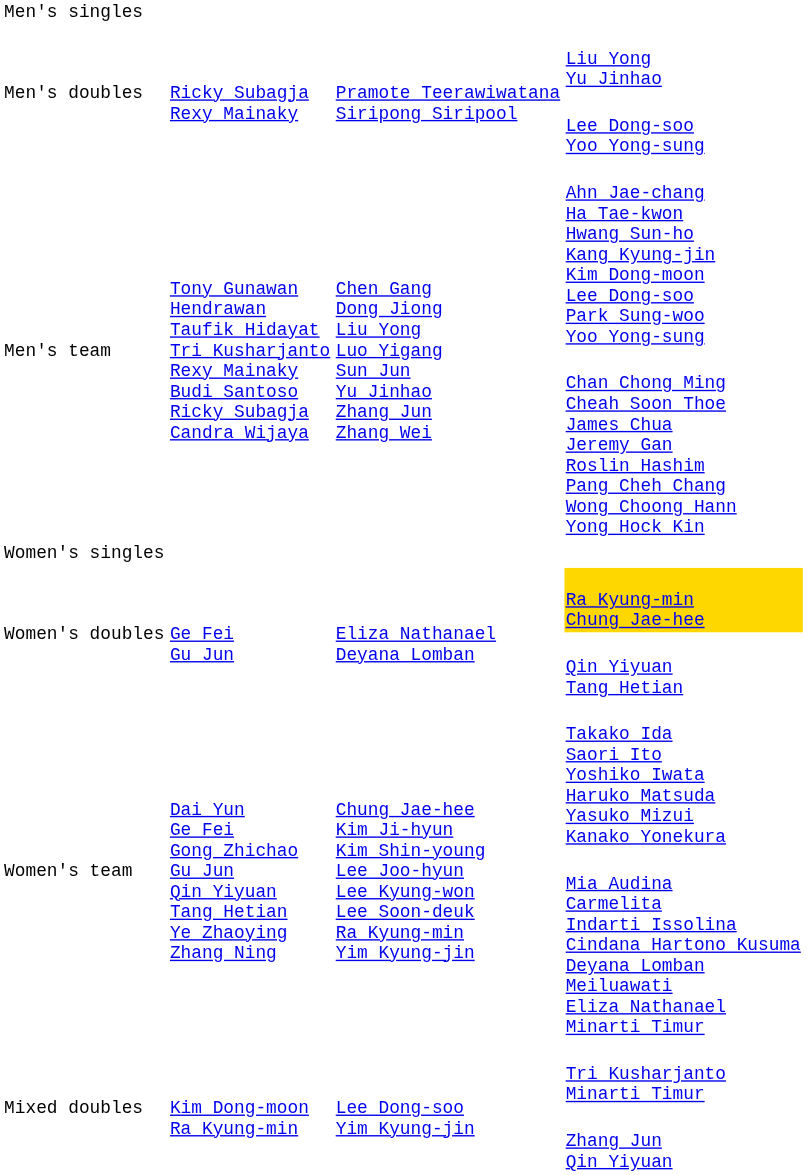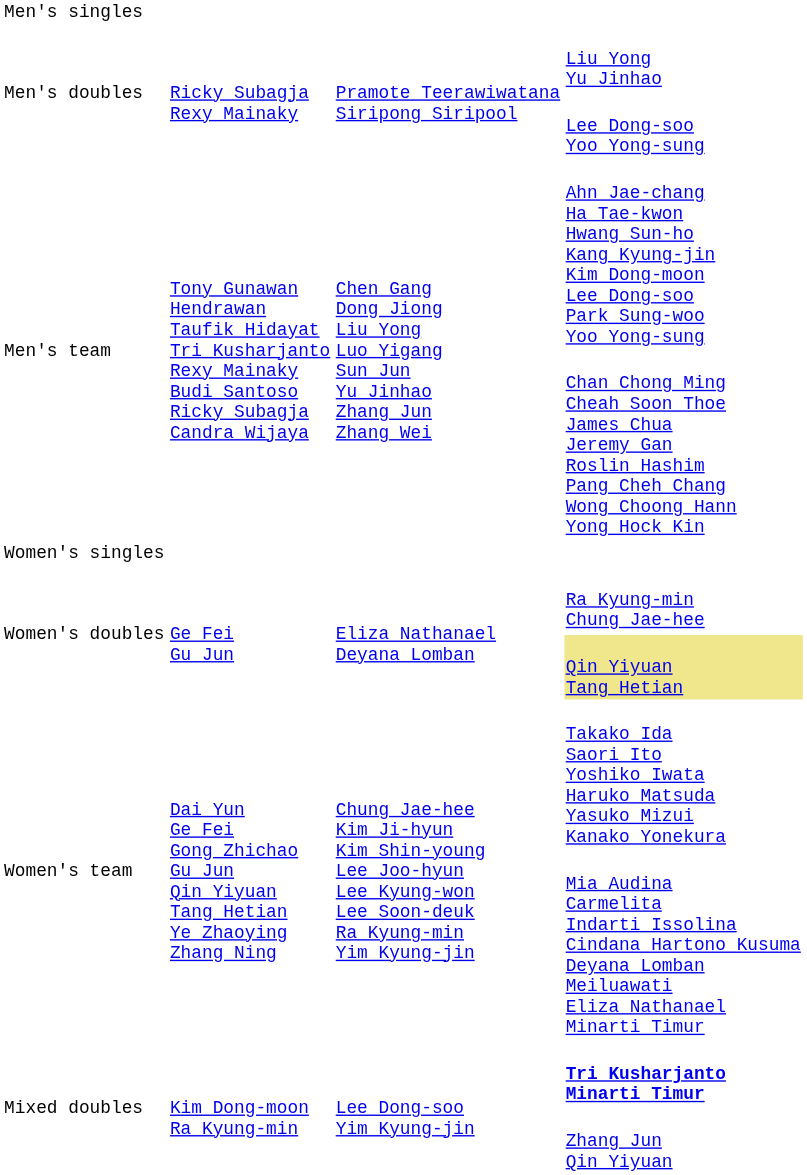Ra Kyung-min Chung Jae-hee | column 4: gold background -> no background
Qin Yiyuan Tang Hetian | column 4: no background -> khaki background
Tri Kusharjanto Minarti Timur | column 4: normal -> bold
